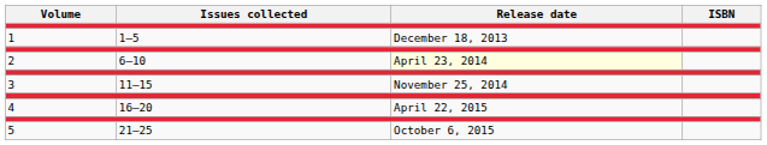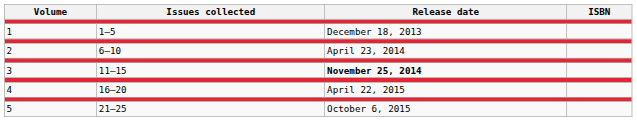2 | Release date: lightyellow background -> no background
3 | Release date: normal -> bold
